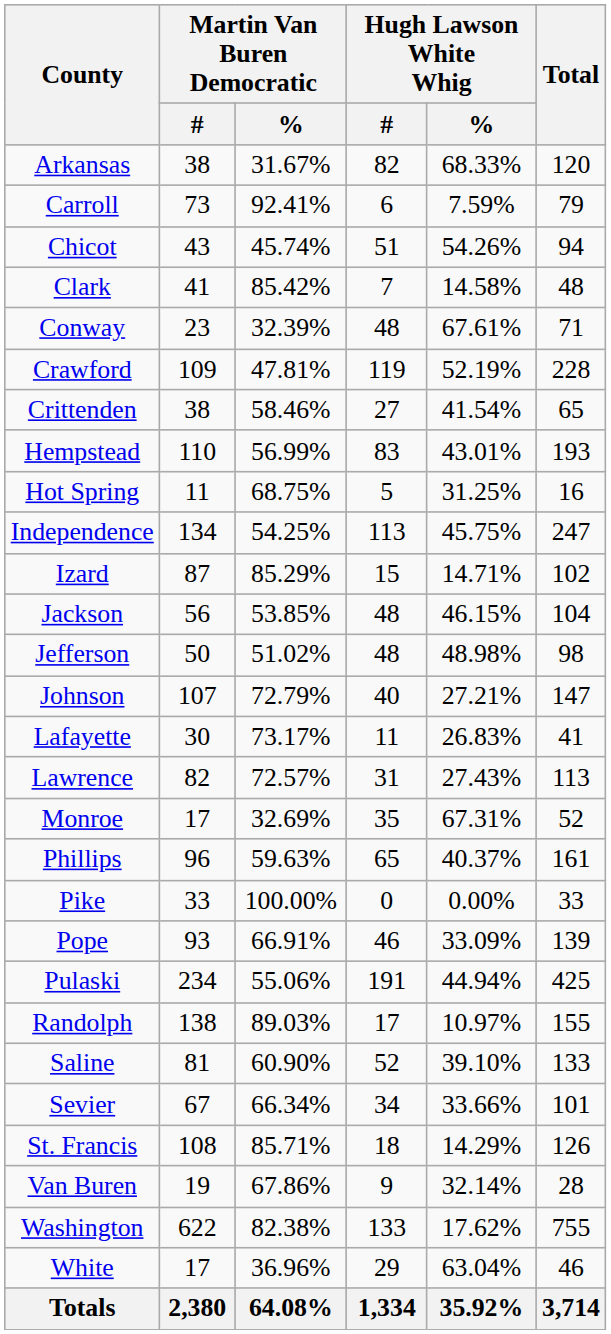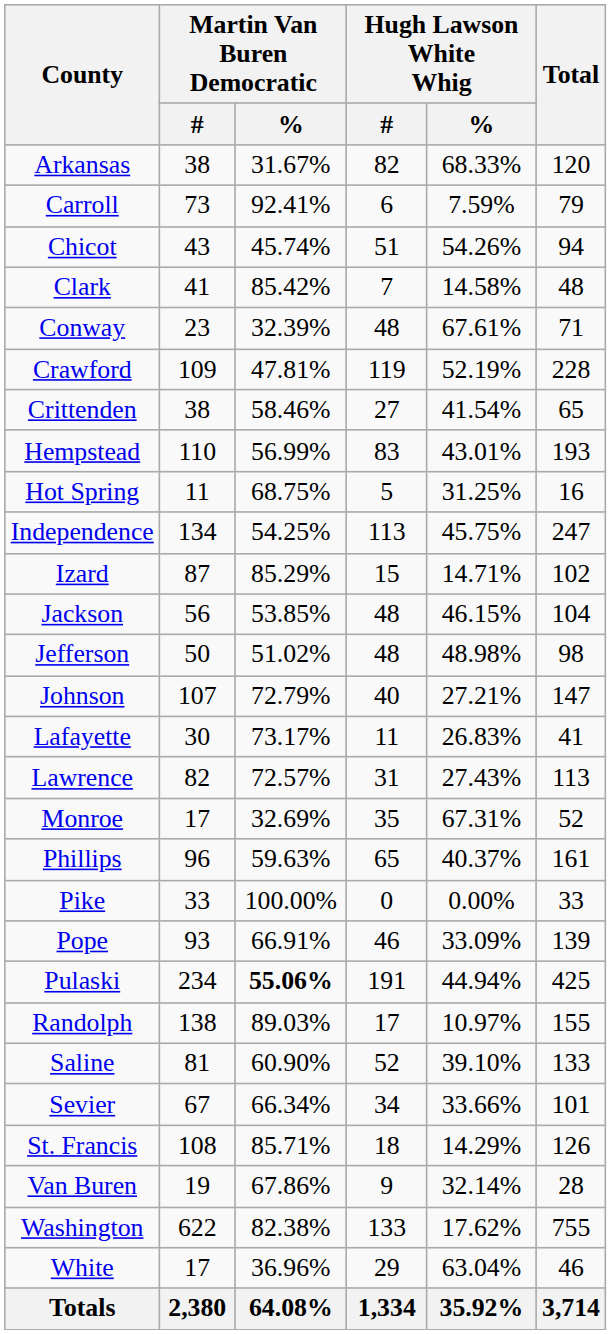Pulaski | Martin Van Buren Democratic / %: normal -> bold
